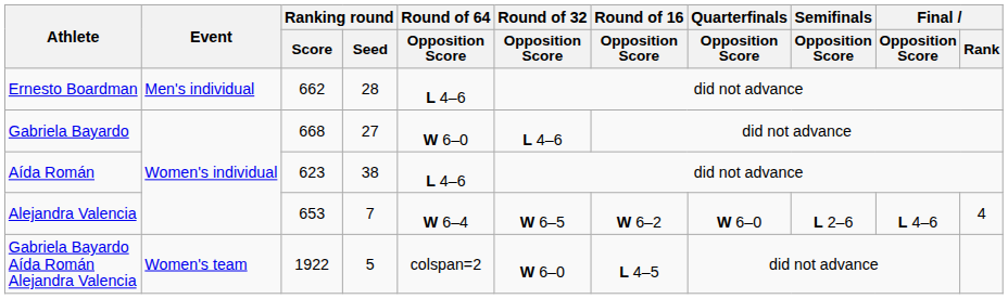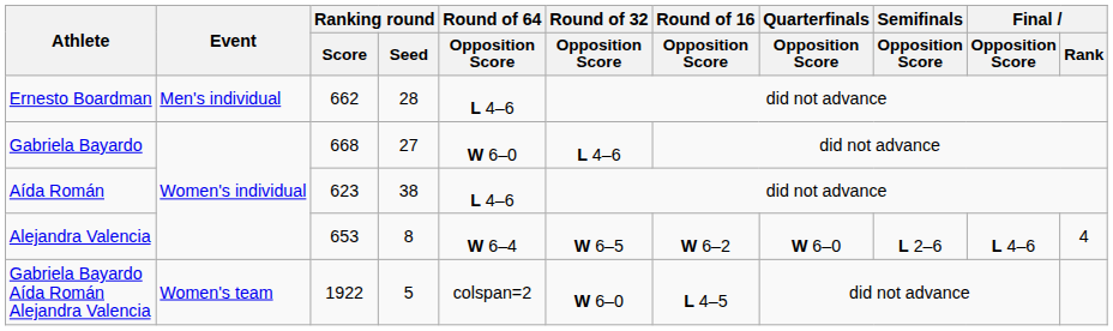Alejandra Valencia | Ranking round / Seed: 7 -> 8
